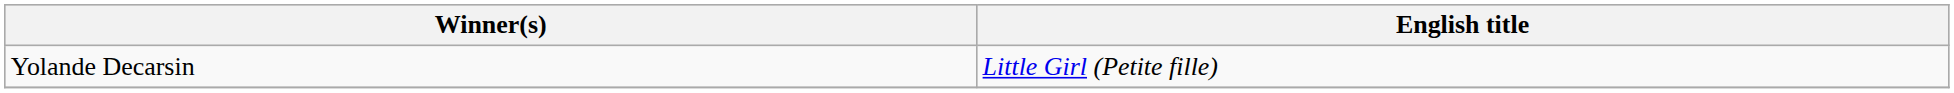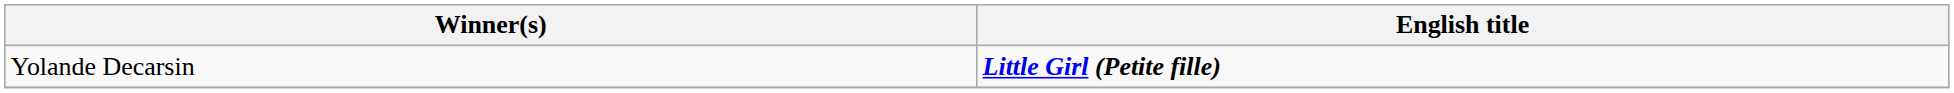Yolande Decarsin | English title: normal -> bold
